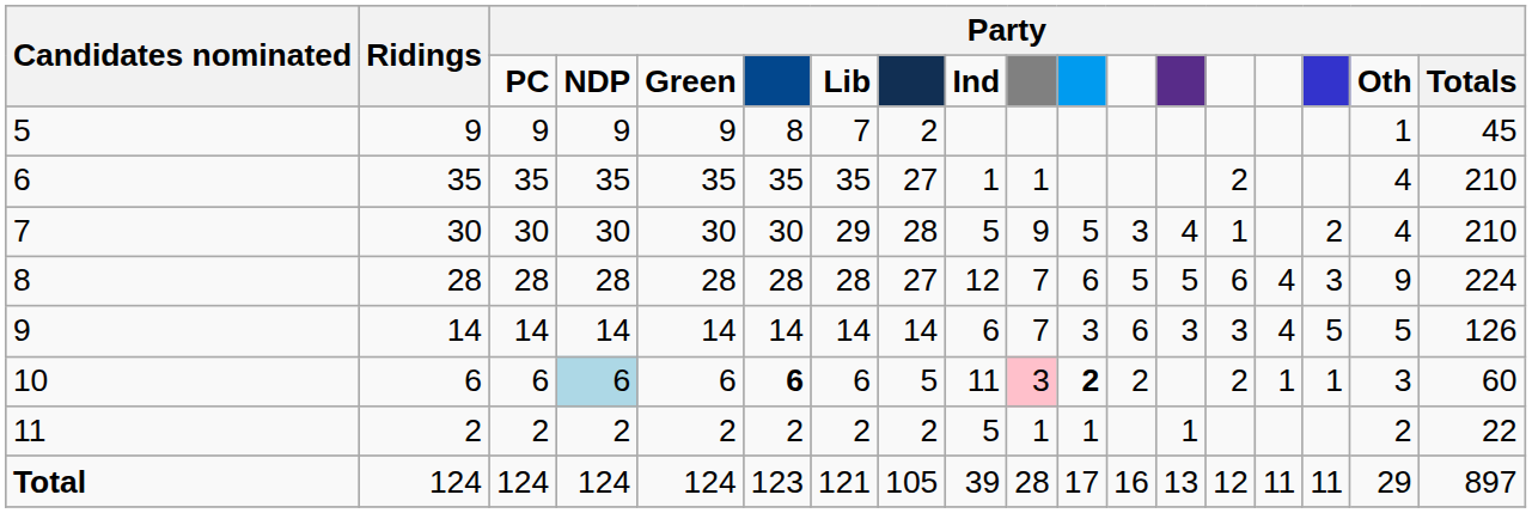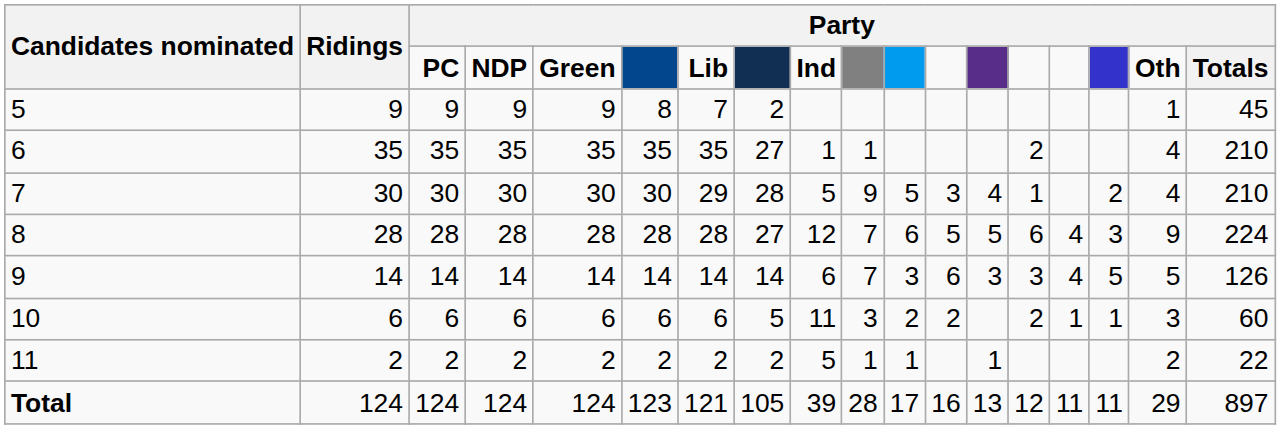10 | column 4: lightblue background -> no background
10 | column 6: bold -> normal
10 | column 10: pink background -> no background
10 | column 11: bold -> normal
